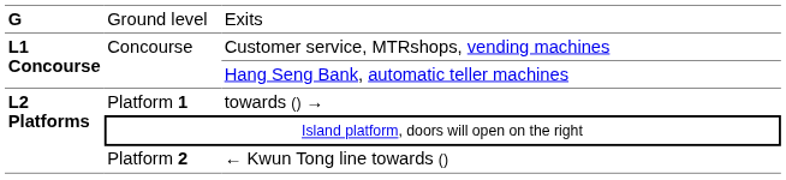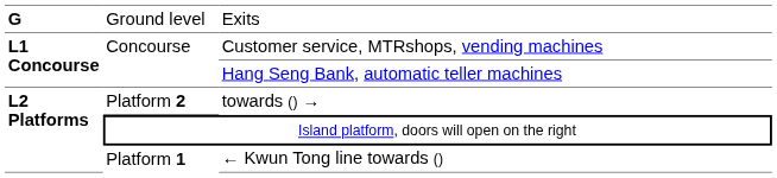towards () → | column 2: Platform 1 -> Platform 2
← Kwun Tong line towards () | column 2: Platform 2 -> Platform 1
